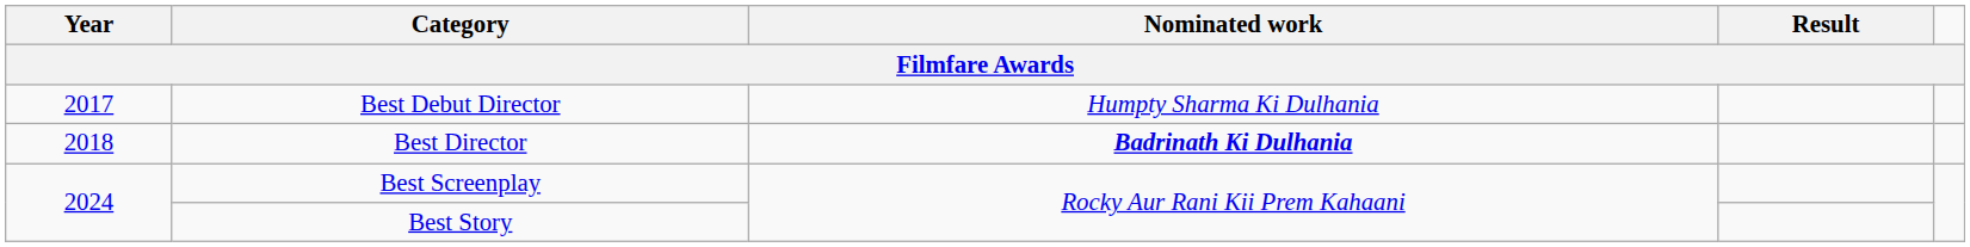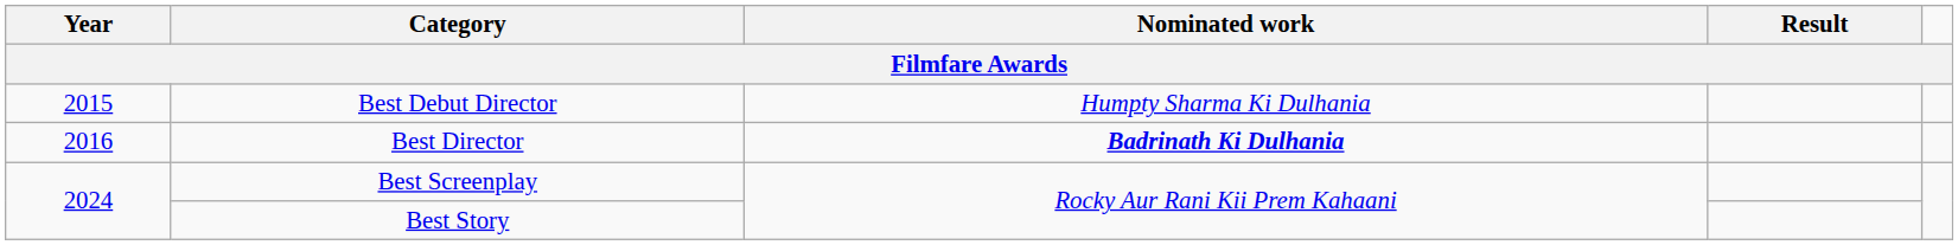Best Debut Director | Year: 2017 -> 2015
Best Director | Year: 2018 -> 2016
